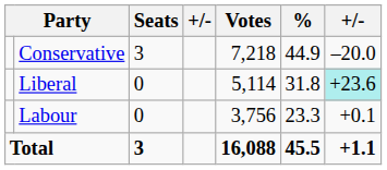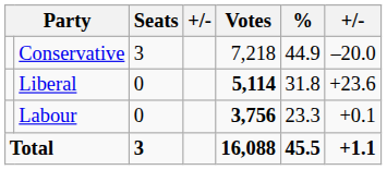Liberal | Votes: normal -> bold
Liberal | column 7: paleturquoise background -> no background
Labour | Votes: normal -> bold
